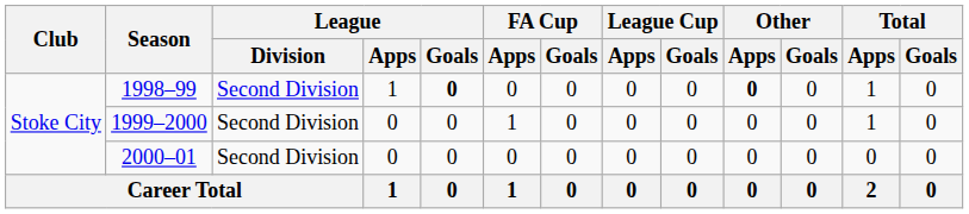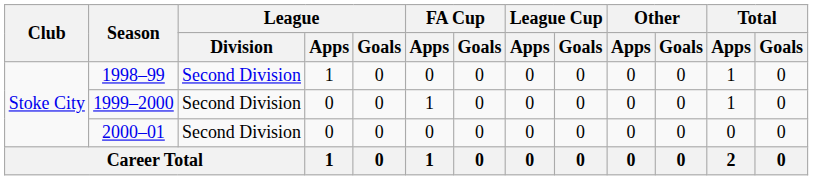1998–99 | League / Goals: bold -> normal
1998–99 | Other / Apps: bold -> normal
